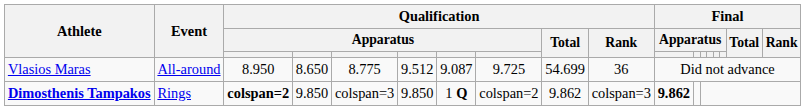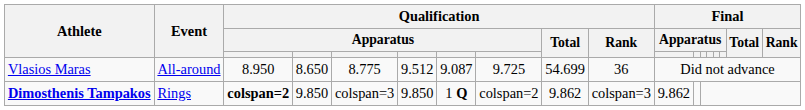Dimosthenis Tampakos | column 11: bold -> normal
